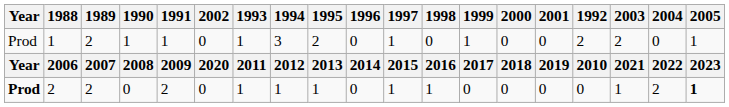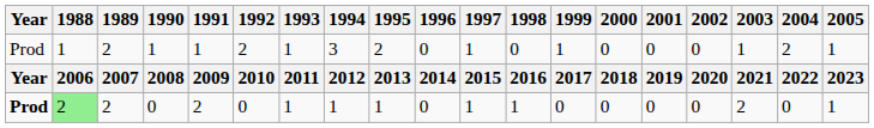columns swapped: 1992 <-> 2002
row 2 | 2003: 2 -> 1
row 2 | 2004: 0 -> 2
row 4 | 1988: no background -> lightgreen background
row 4 | 2003: 1 -> 2
row 4 | 2004: 2 -> 0
row 4 | 2005: bold -> normal
